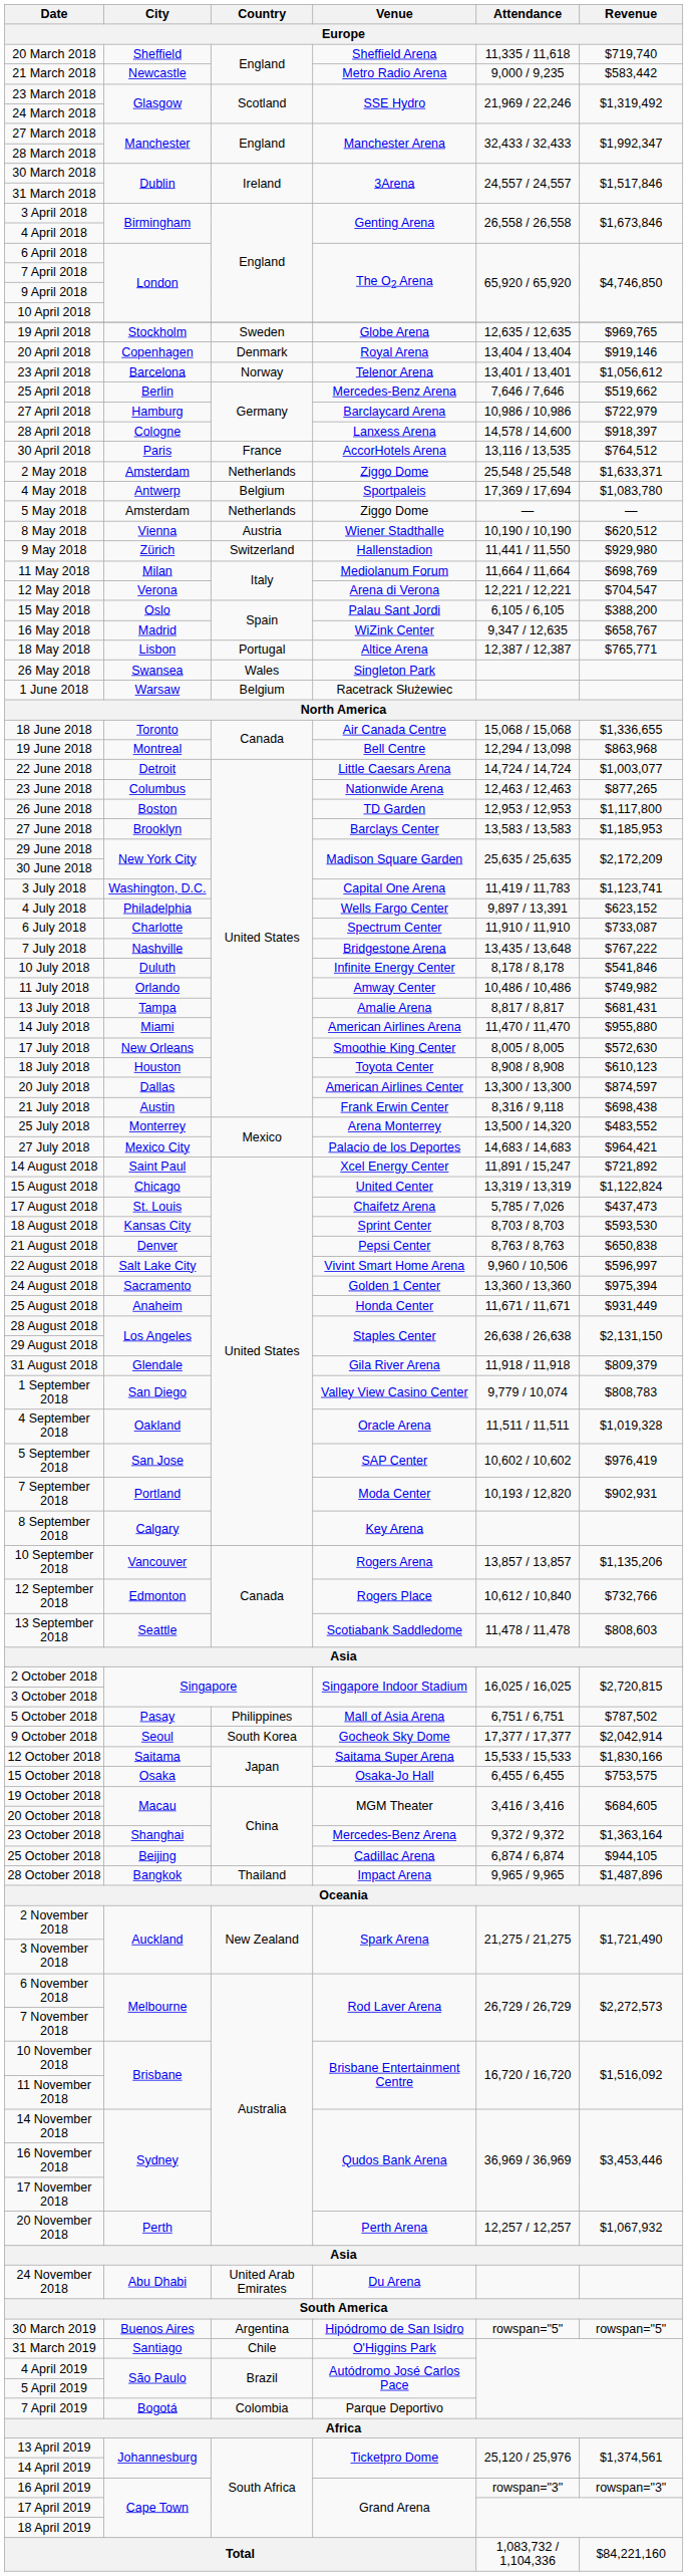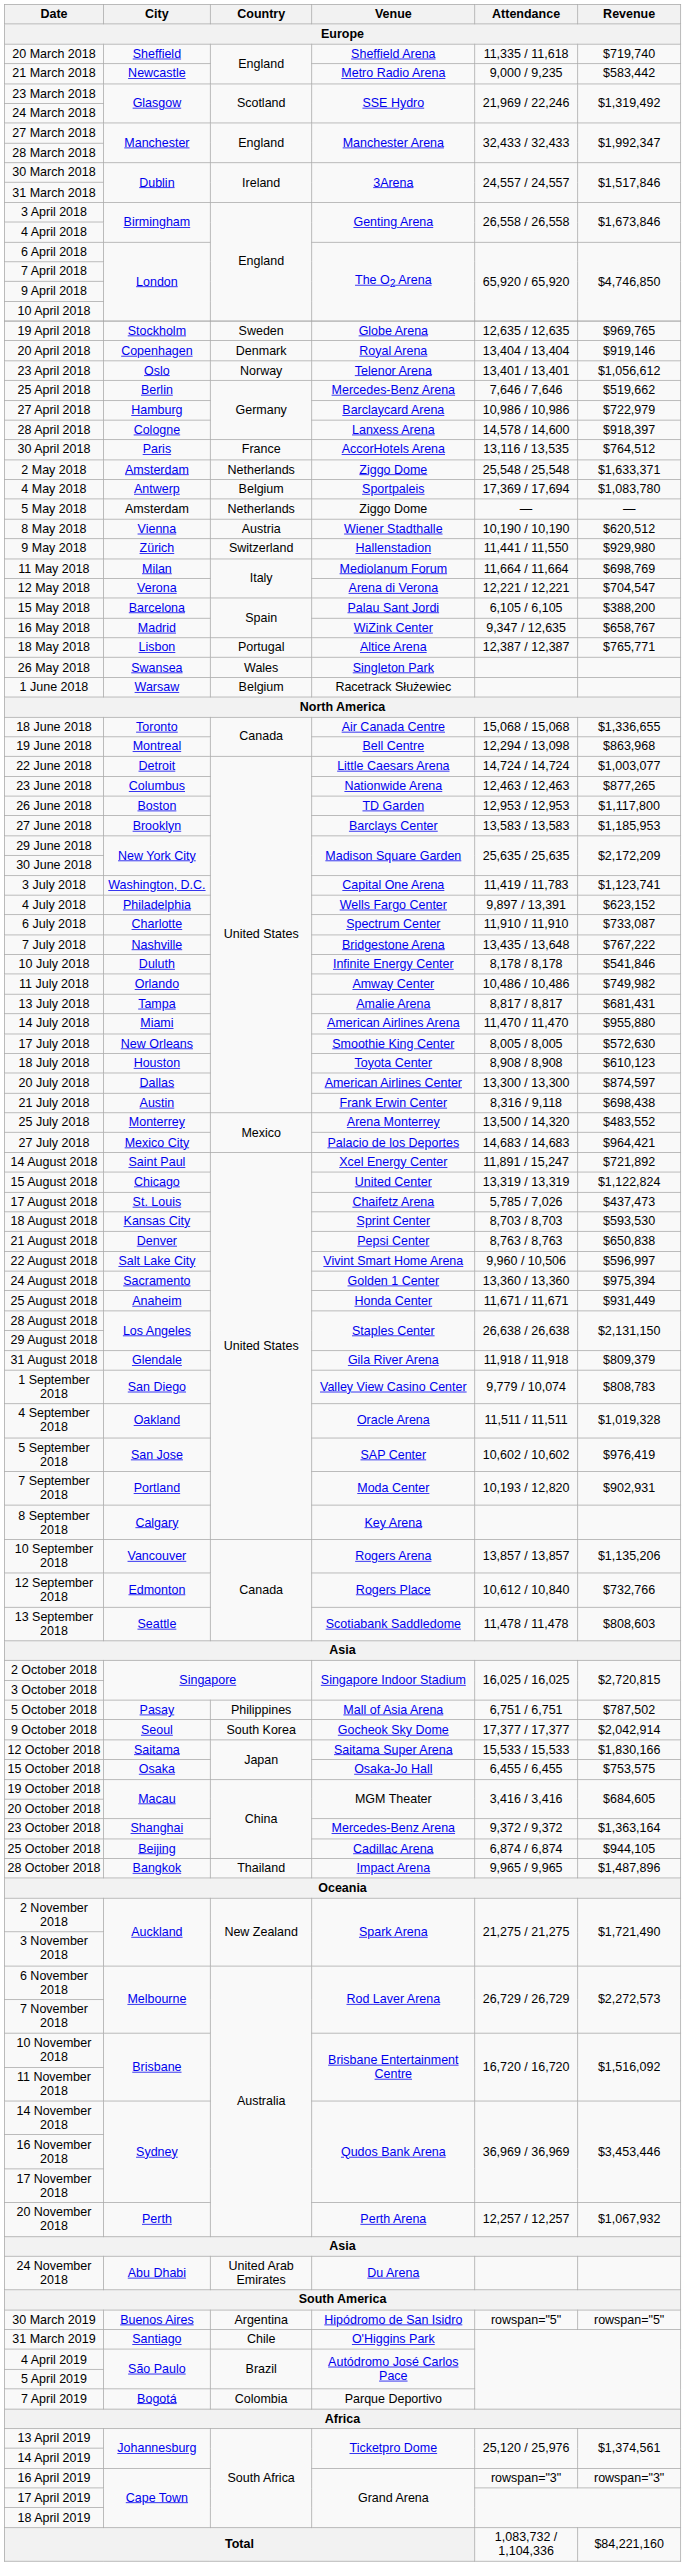23 April 2018 | City: Barcelona -> Oslo
15 May 2018 | City: Oslo -> Barcelona
